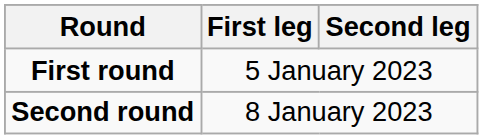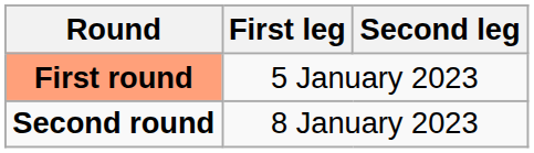First round | Round: no background -> lightsalmon background
